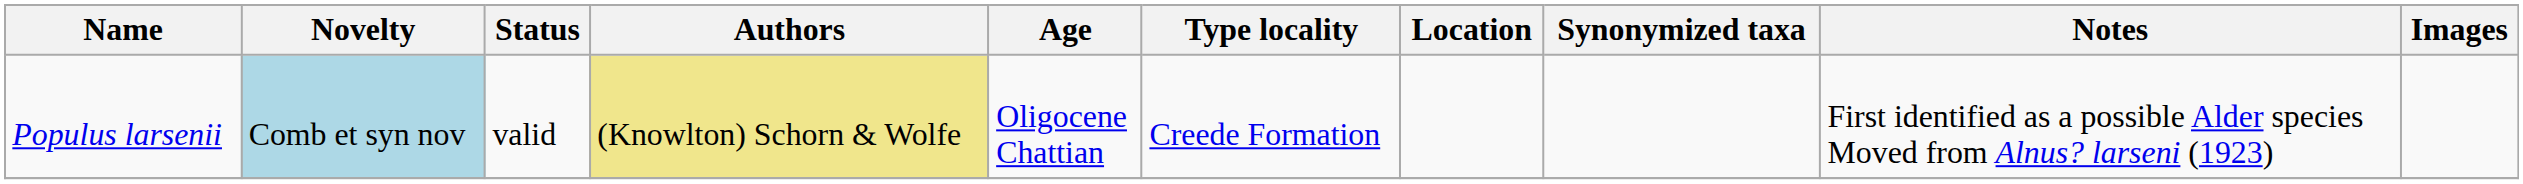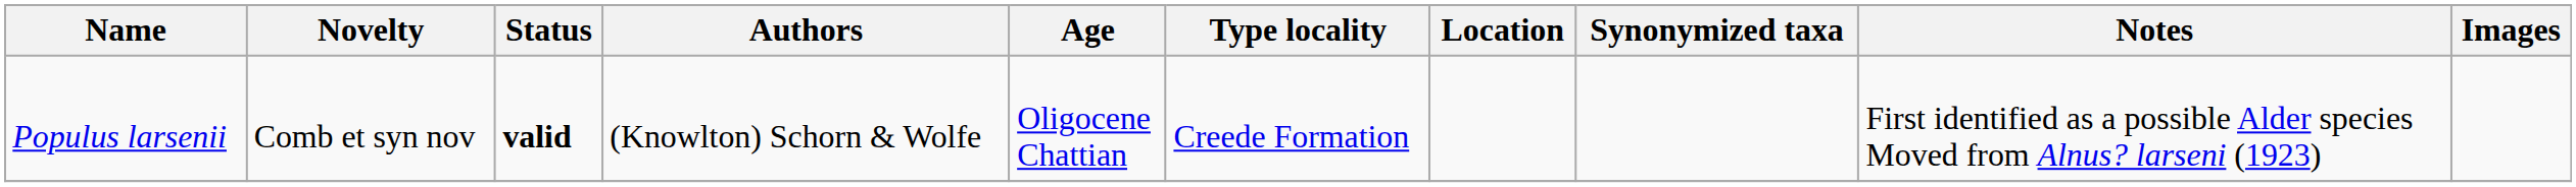Populus larsenii | Novelty: lightblue background -> no background
Populus larsenii | Status: normal -> bold
Populus larsenii | Authors: khaki background -> no background
